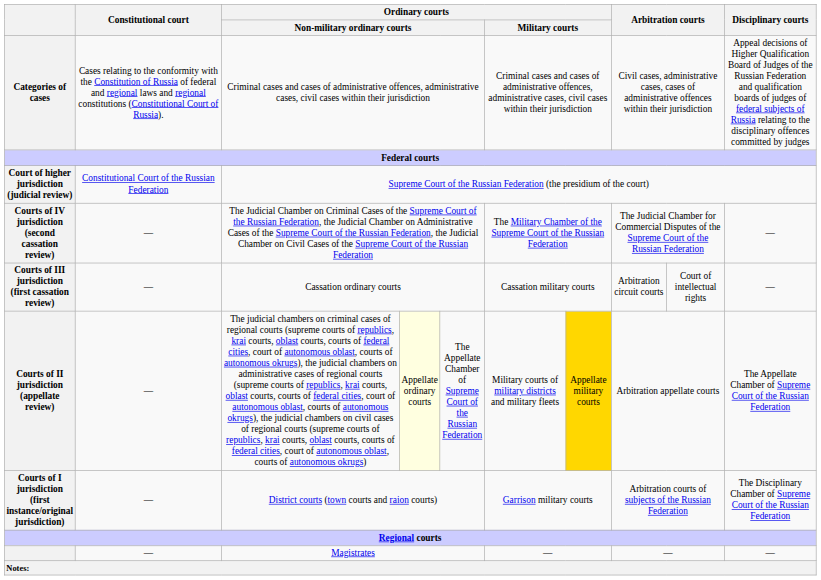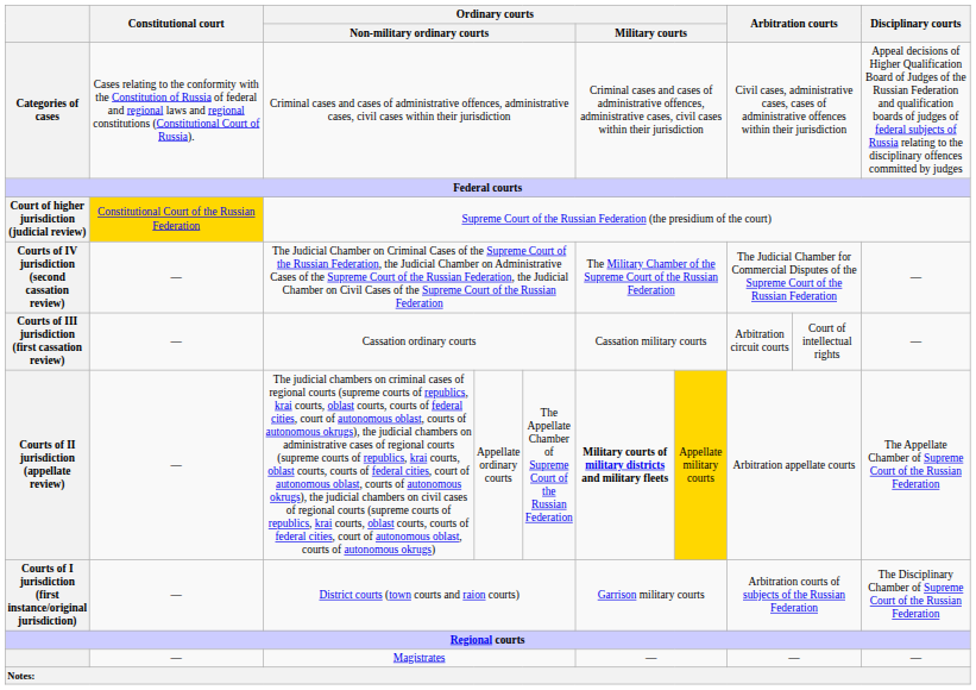Court of higher jurisdiction (judicial review) | Constitutional court: no background -> gold background
Courts of II jurisdiction (appellate review) | column 4: lightyellow background -> no background
Courts of II jurisdiction (appellate review) | column 6: normal -> bold
